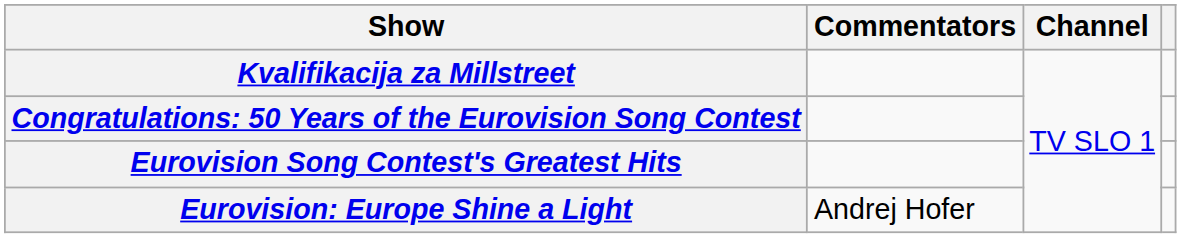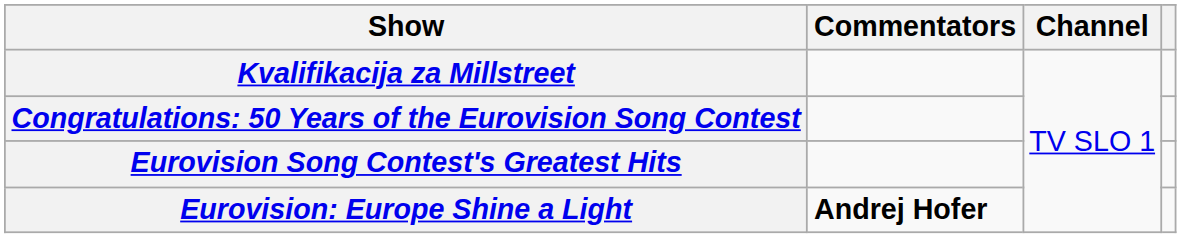Eurovision: Europe Shine a Light | Commentators: normal -> bold
